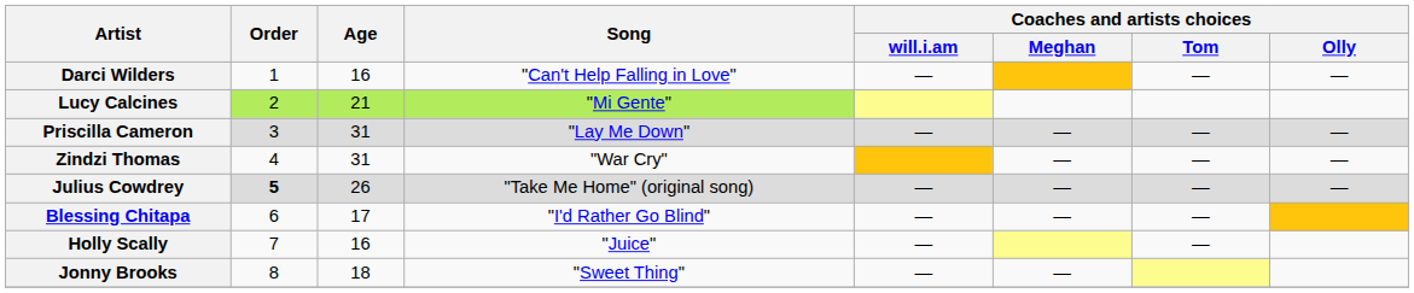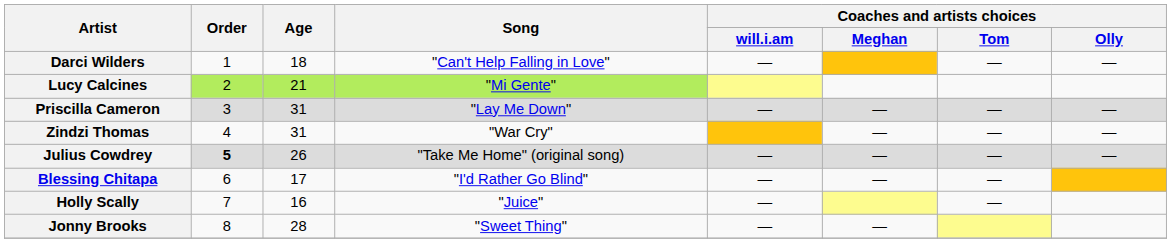Darci Wilders | Age: 16 -> 18
Jonny Brooks | Age: 18 -> 28
